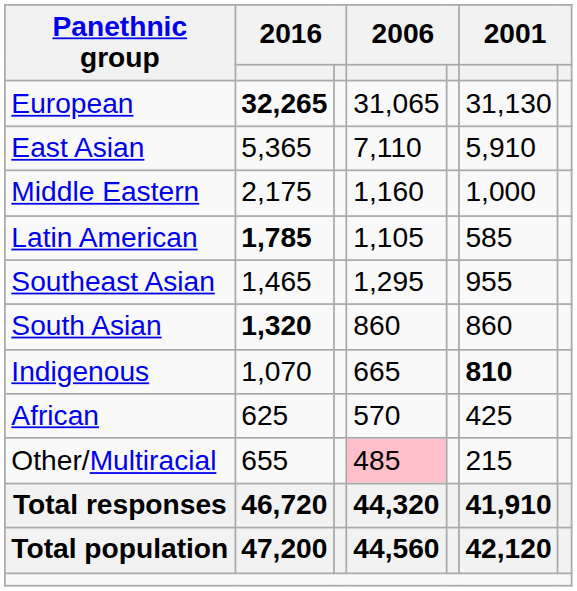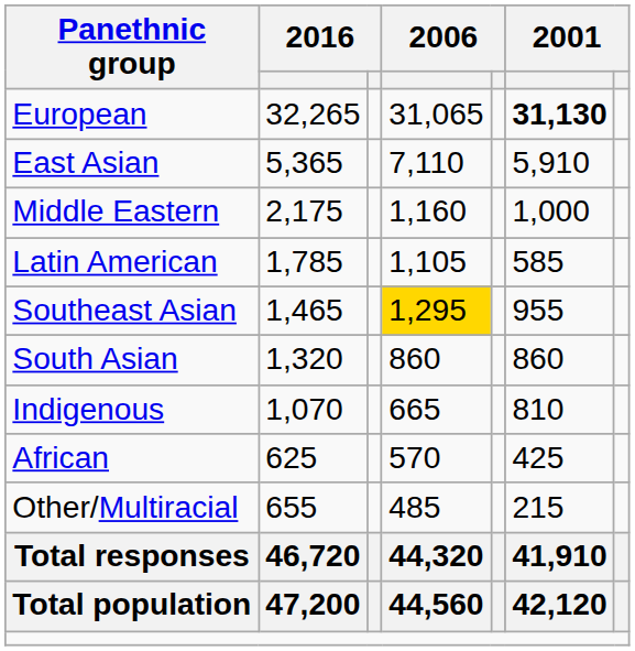European | column 2: bold -> normal
European | column 6: normal -> bold
Latin American | column 2: bold -> normal
Southeast Asian | column 4: no background -> gold background
South Asian | column 2: bold -> normal
Indigenous | column 6: bold -> normal
Other/Multiracial | column 4: pink background -> no background
